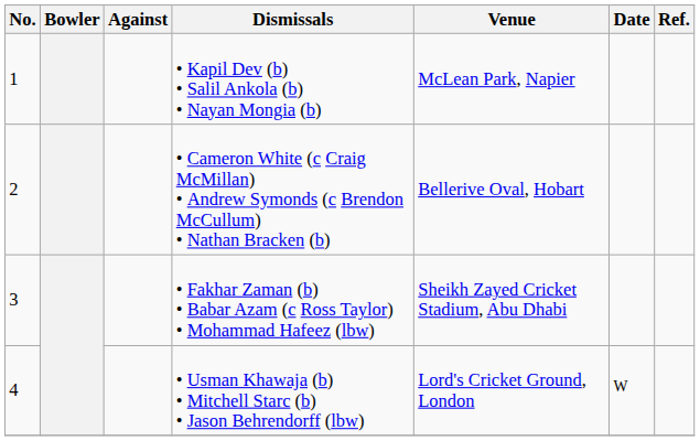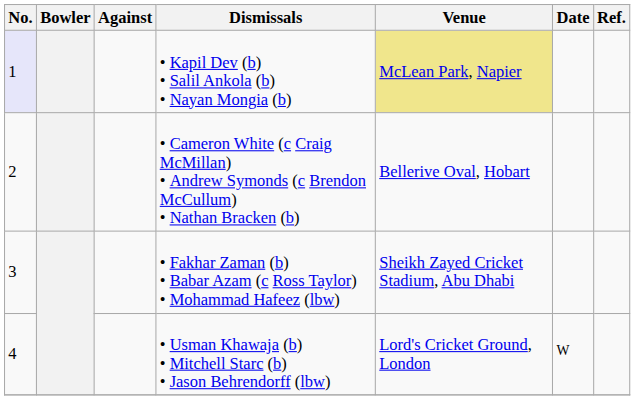• Kapil Dev (b) • Salil Ankola (b) • Nayan Mongia (b) | No.: no background -> lavender background
• Kapil Dev (b) • Salil Ankola (b) • Nayan Mongia (b) | Venue: no background -> khaki background
